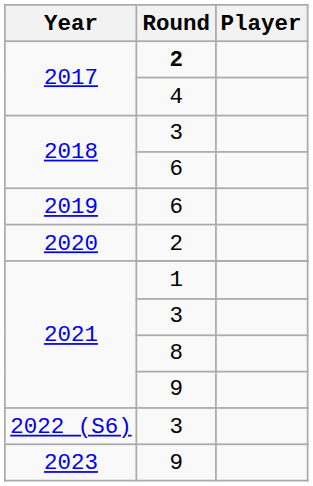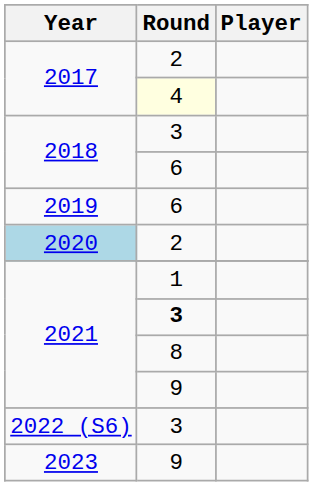2017 / 2 | Round: bold -> normal
2017 / 4 | Round: no background -> lightyellow background
2020 | Year: no background -> lightblue background
2021 / 3 | Round: normal -> bold
